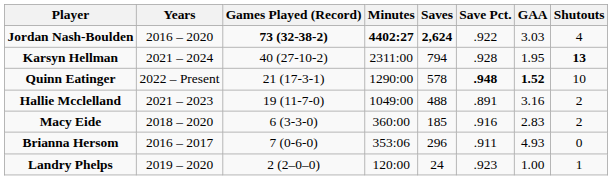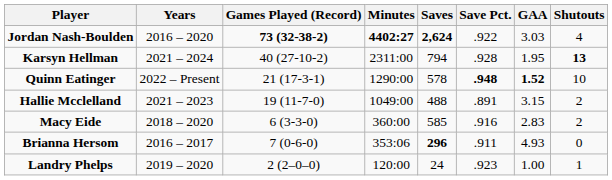Hallie Mcclelland | GAA: 3.16 -> 3.15
Macy Eide | Saves: 185 -> 585
Brianna Hersom | Saves: normal -> bold
